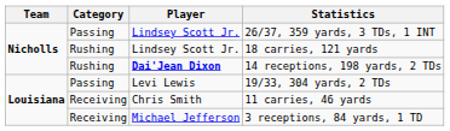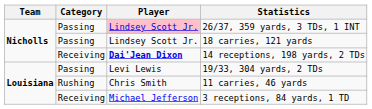26/37, 359 yards, 3 TDs, 1 INT | Player: no background -> pink background
18 carries, 121 yards | Category: Rushing -> Passing
14 receptions, 198 yards, 2 TDs | Category: Rushing -> Receiving
11 carries, 46 yards | Category: Receiving -> Rushing
